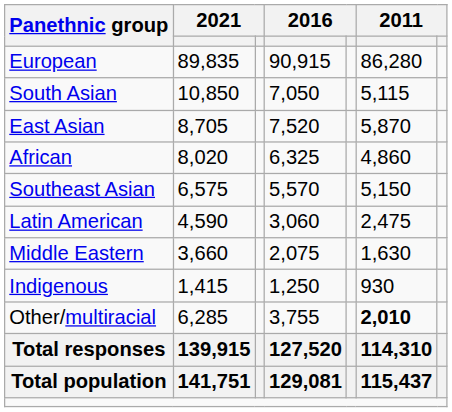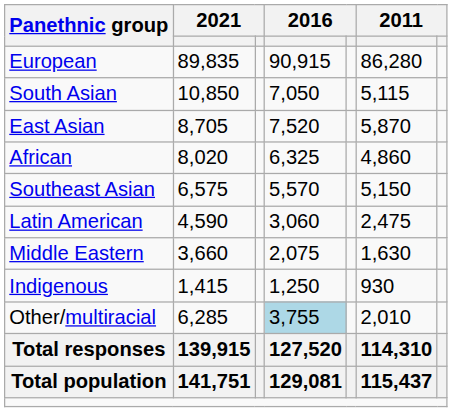Other/multiracial | column 4: no background -> lightblue background
Other/multiracial | column 6: bold -> normal
